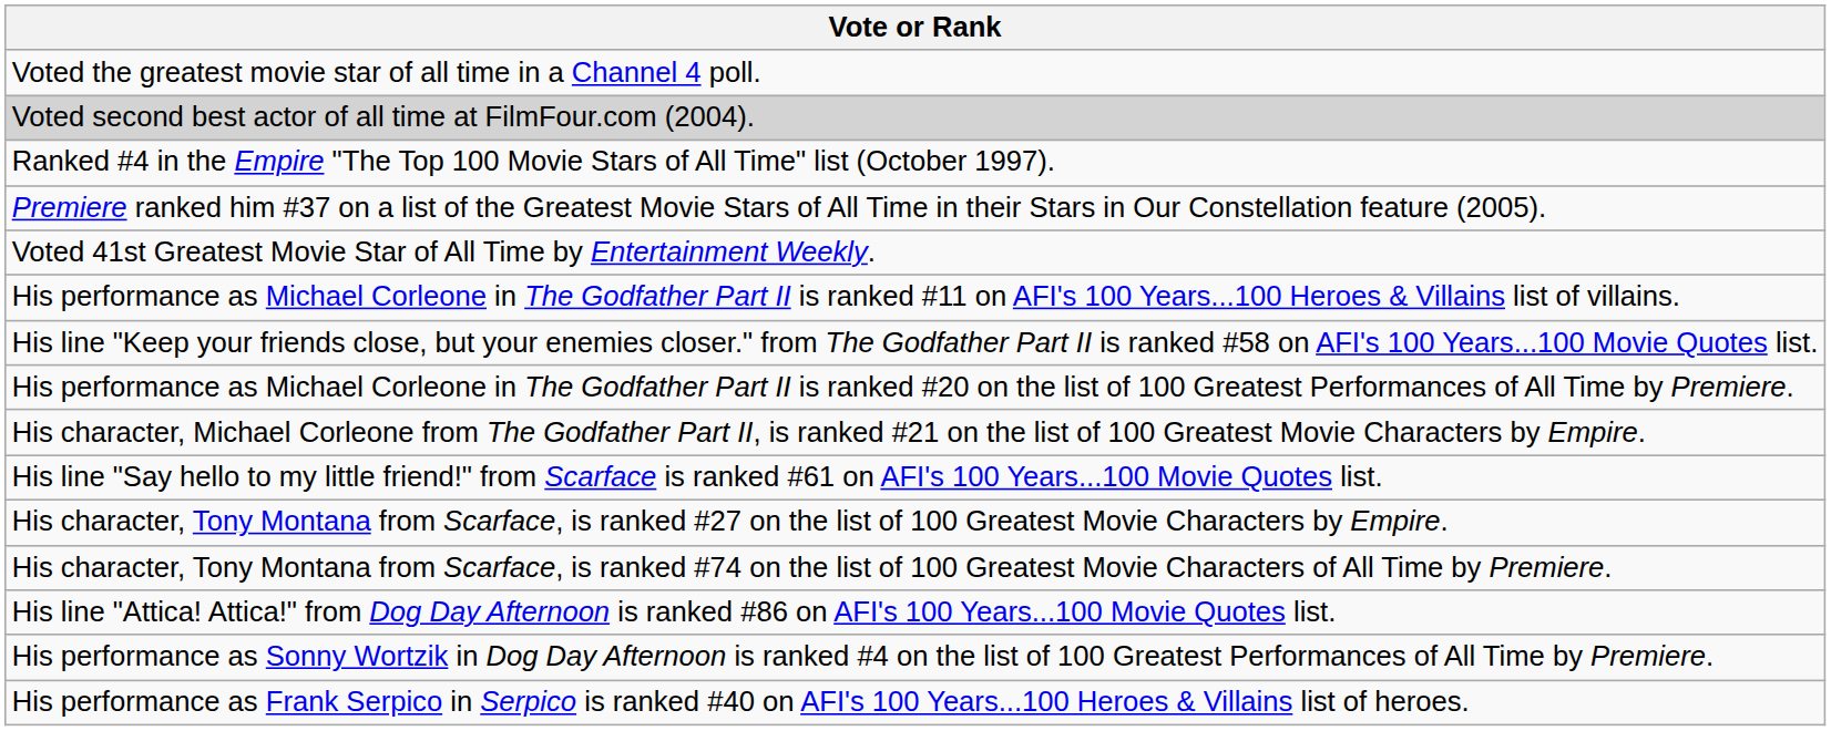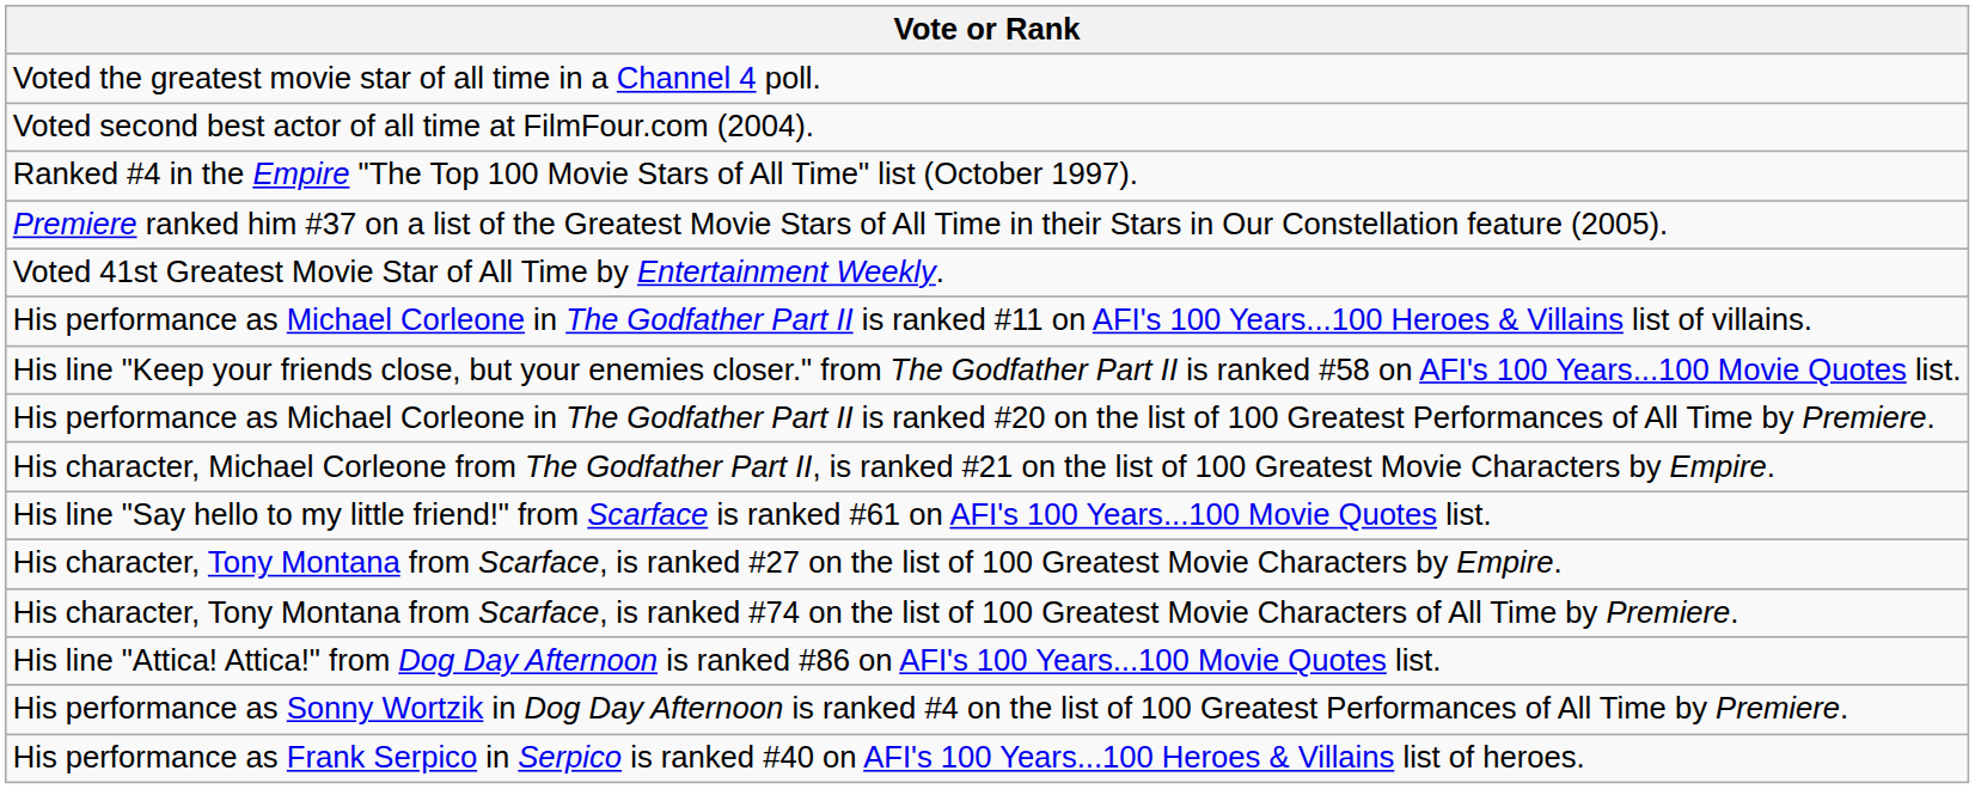row 3 | column 1: lightgrey background -> no background
